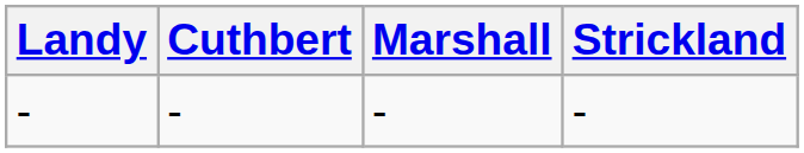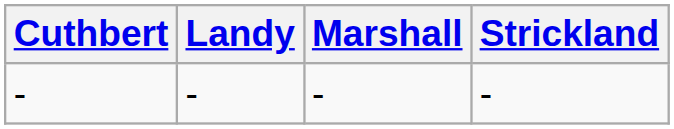columns swapped: Cuthbert <-> Landy
